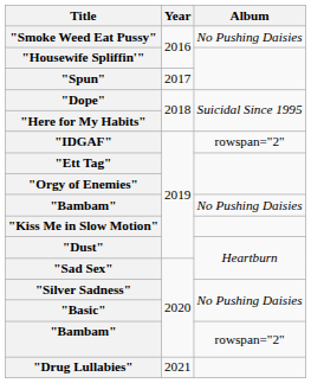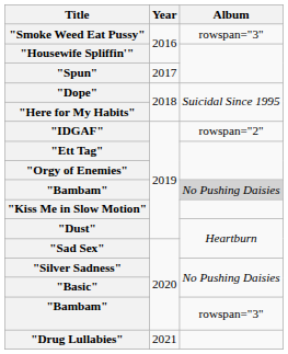"Smoke Weed Eat Pussy" | Album: No Pushing Daisies -> rowspan="3"
"Bambam" / 2019 | Album: no background -> lightgrey background
"Bambam" / 2020 | Album: rowspan="2" -> rowspan="3"
